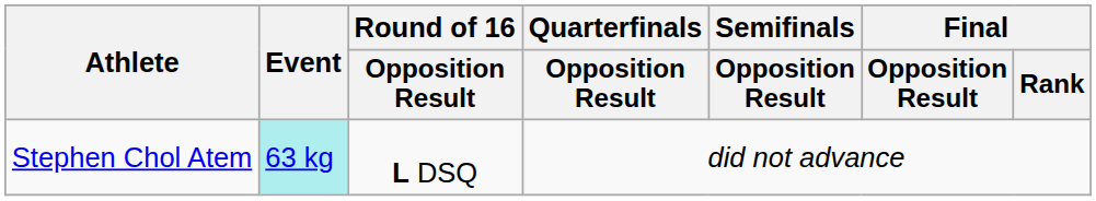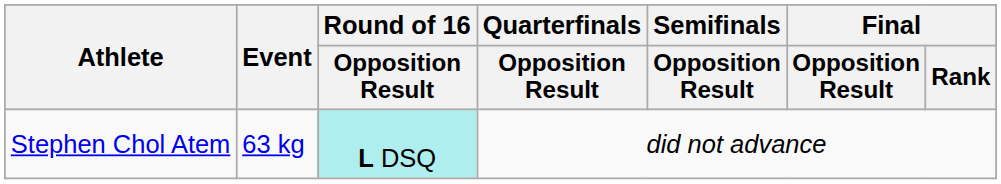Stephen Chol Atem | Event: paleturquoise background -> no background
Stephen Chol Atem | Round of 16 / Opposition Result: no background -> paleturquoise background
